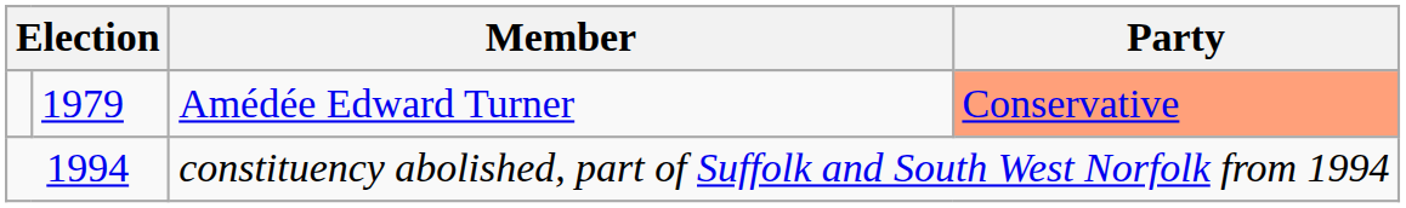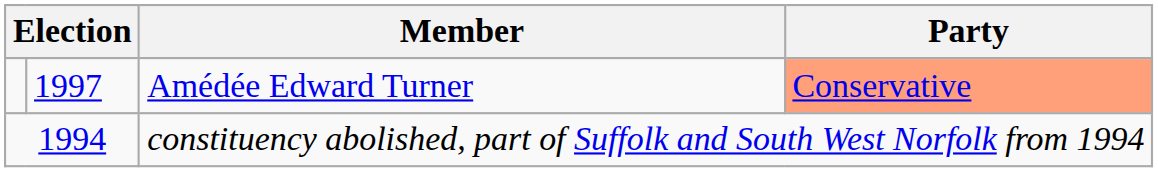Amédée Edward Turner | column 2: 1979 -> 1997
